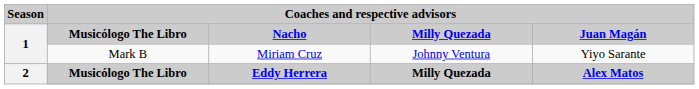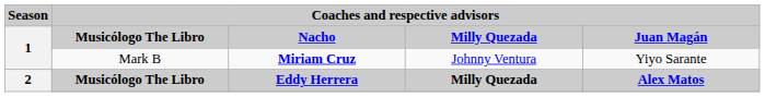Mark B | Coaches and respective advisors / Nacho: normal -> bold
